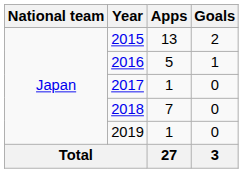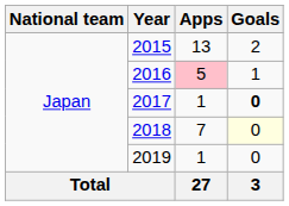2016 | Apps: no background -> pink background
2017 | Goals: normal -> bold
2018 | Goals: no background -> lightyellow background
